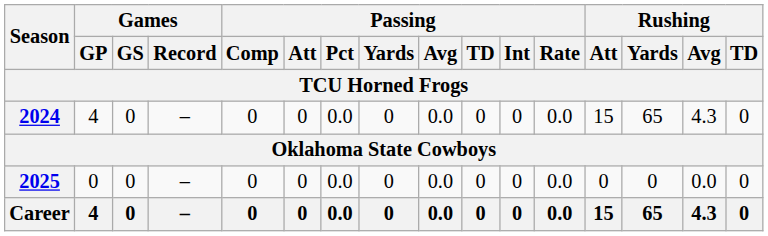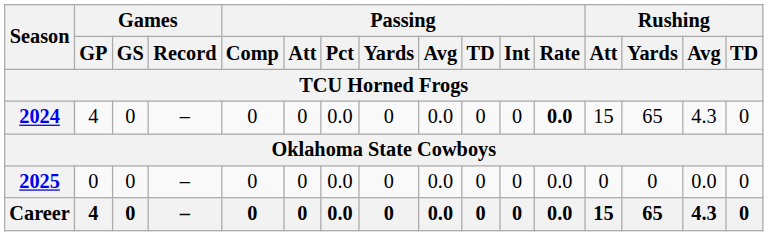2024 | Passing / Rate / TCU Horned Frogs: normal -> bold
